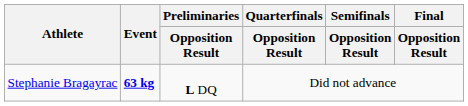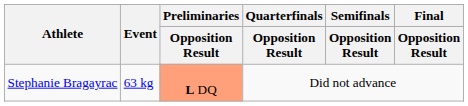Stephanie Bragayrac | Event: bold -> normal
Stephanie Bragayrac | Preliminaries / Opposition Result: no background -> lightsalmon background
